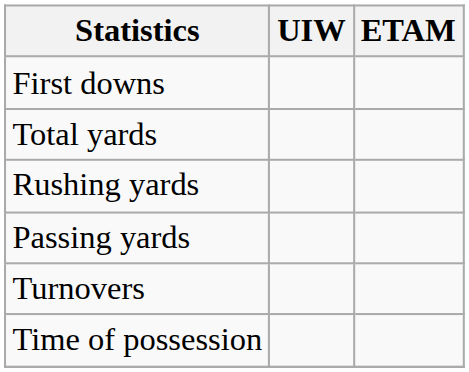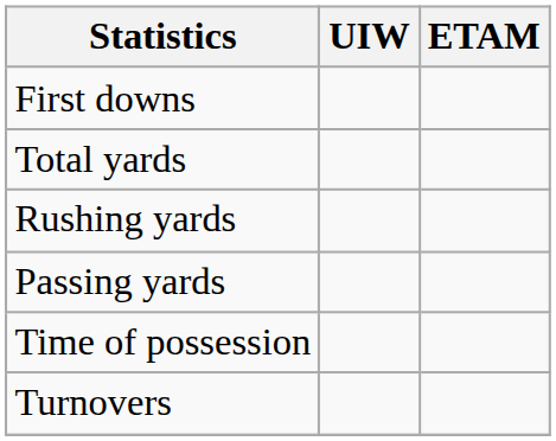rows swapped: Turnovers <-> Time of possession
